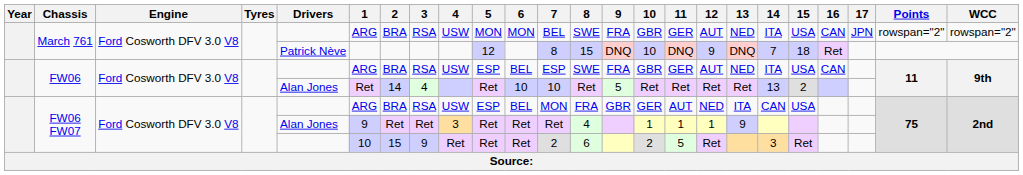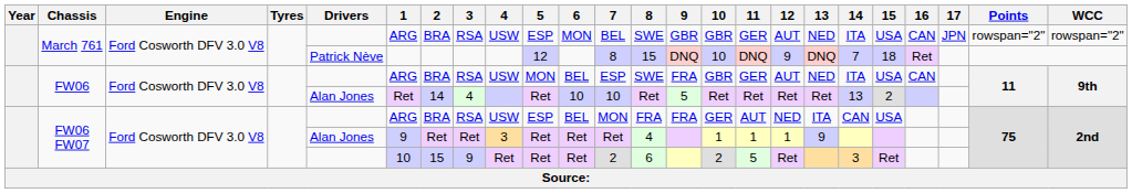row 2 | 5: MON -> ESP
row 2 | 9: FRA -> GBR
row 4 | 5: ESP -> MON
row 6 | 9: GBR -> FRA
